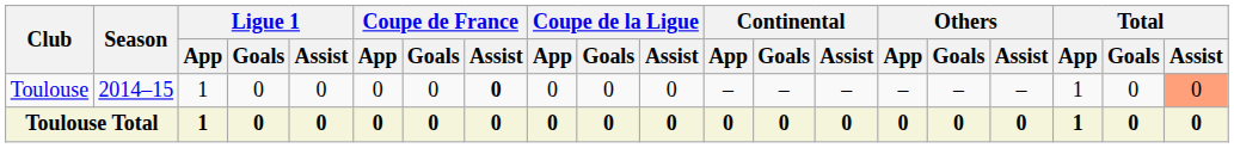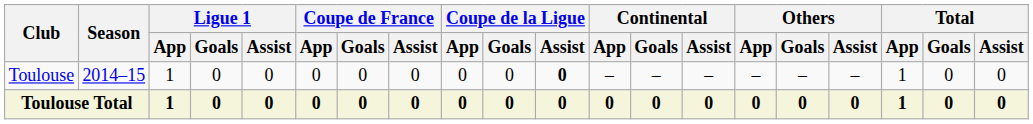Toulouse | Coupe de France / Assist: bold -> normal
Toulouse | Coupe de la Ligue / Assist: normal -> bold
Toulouse | Total / Assist: lightsalmon background -> no background
